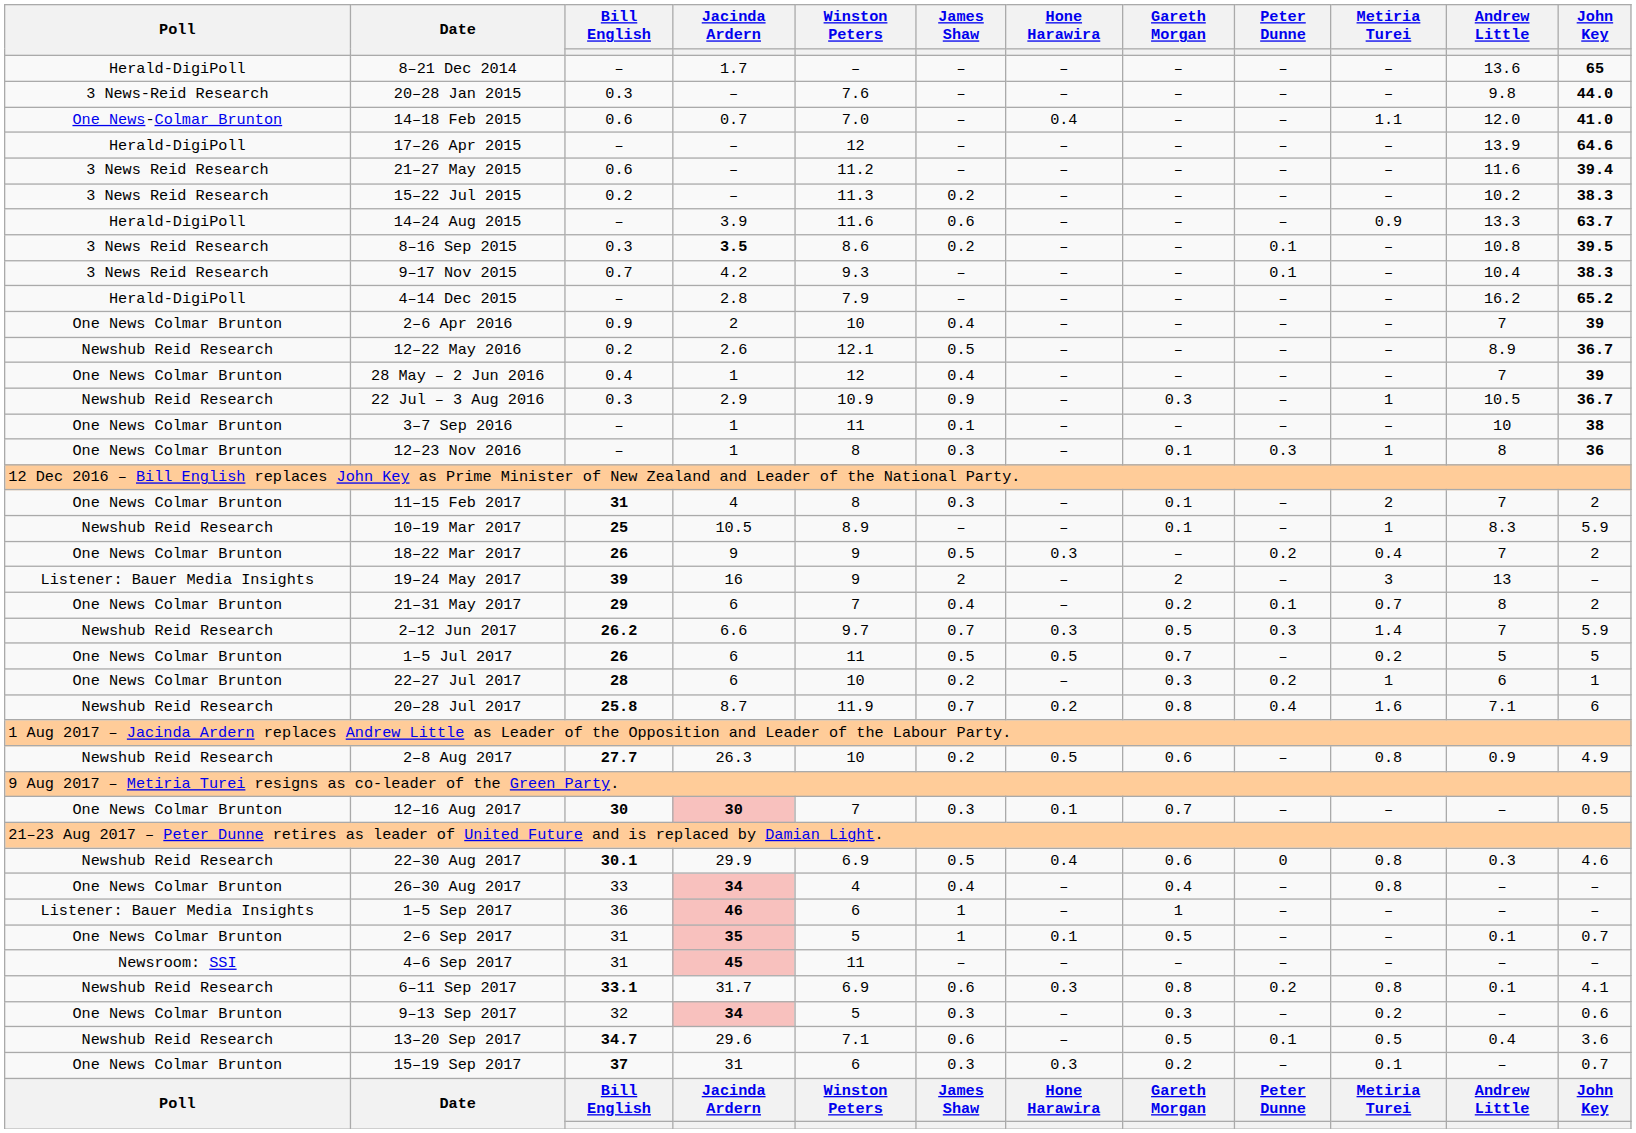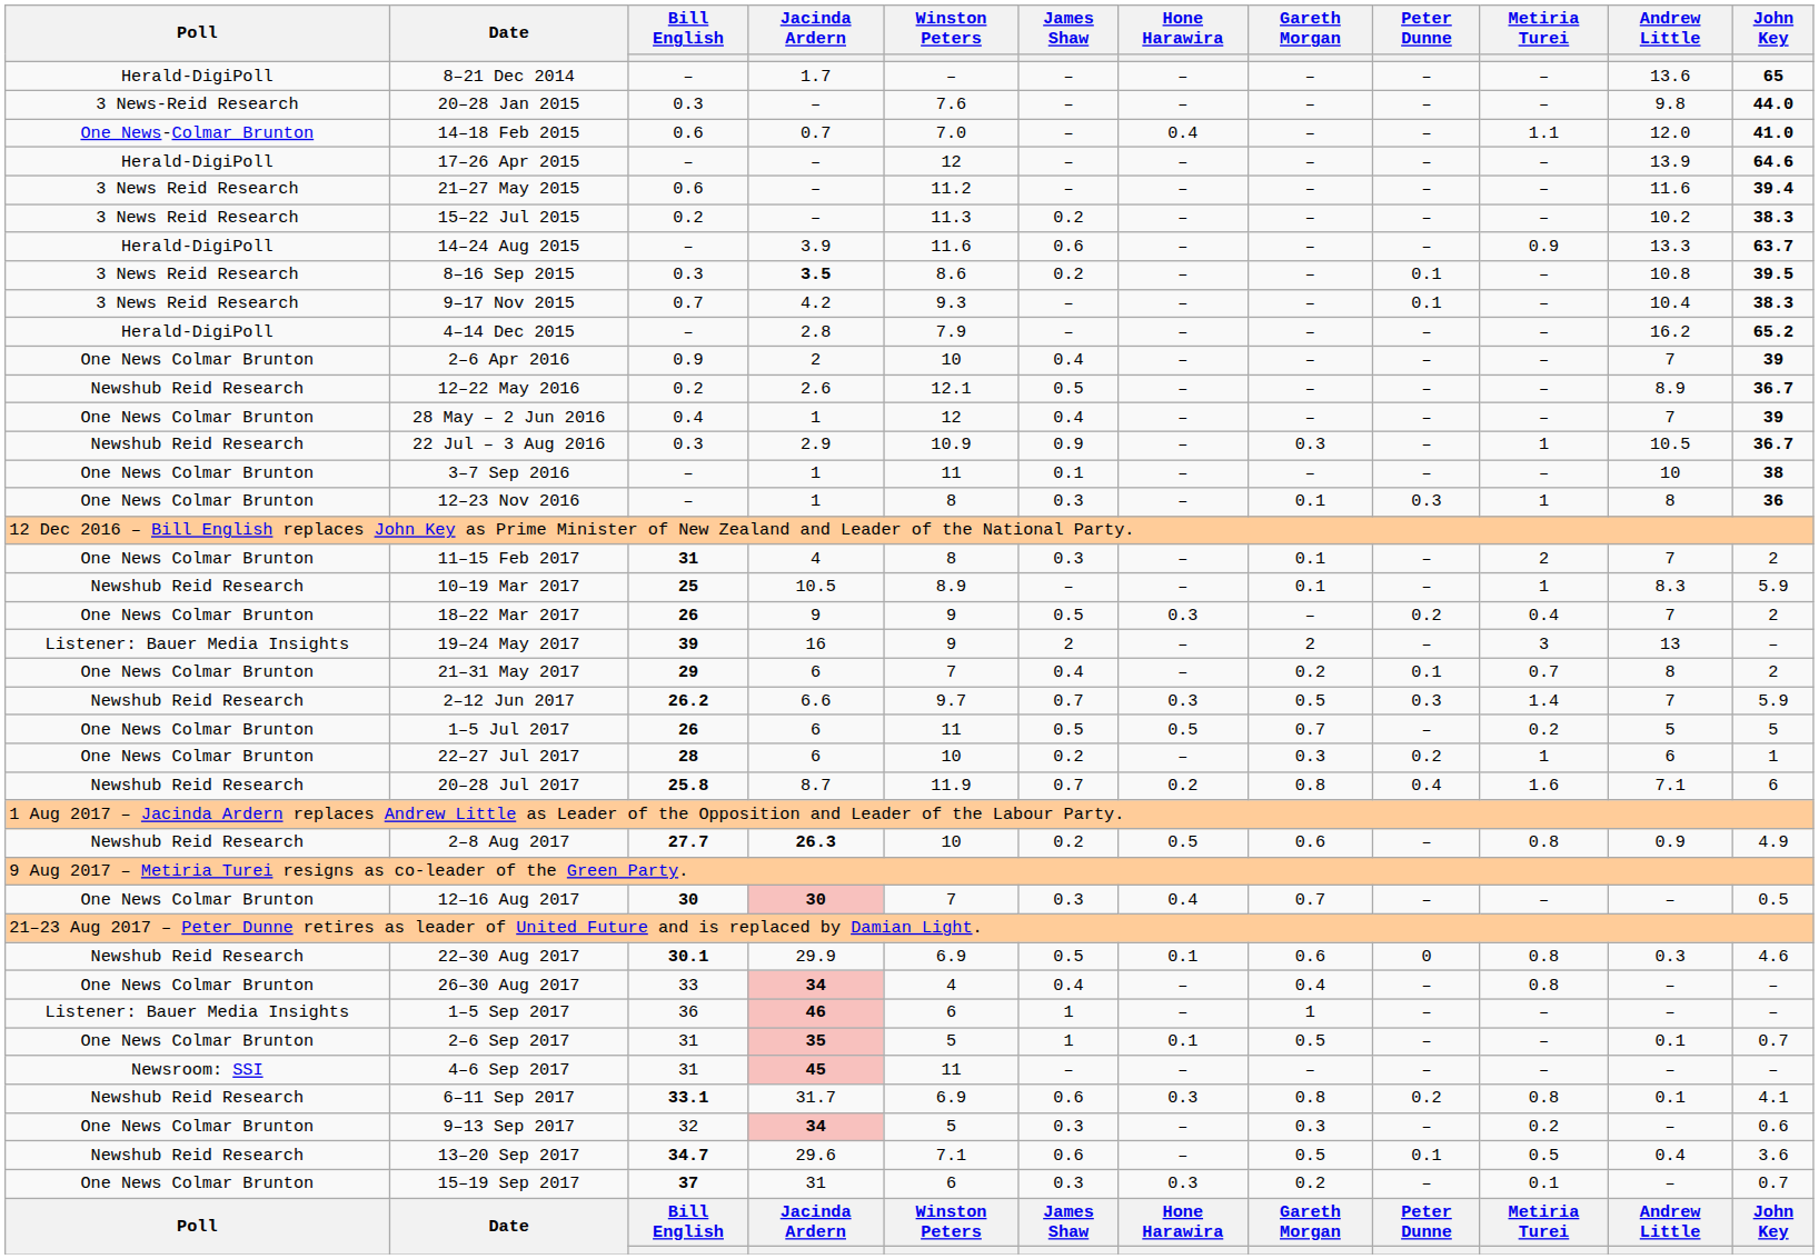2–8 Aug 2017 | Jacinda Ardern: normal -> bold
12–16 Aug 2017 | Hone Harawira: 0.1 -> 0.4
22–30 Aug 2017 | Hone Harawira: 0.4 -> 0.1
